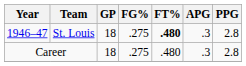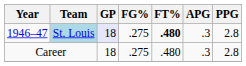1946–47 | Team: no background -> lightblue background
1946–47 | GP: no background -> lavender background
